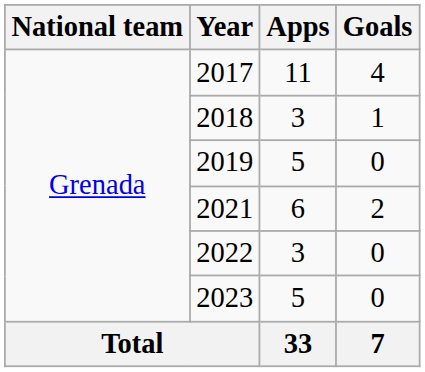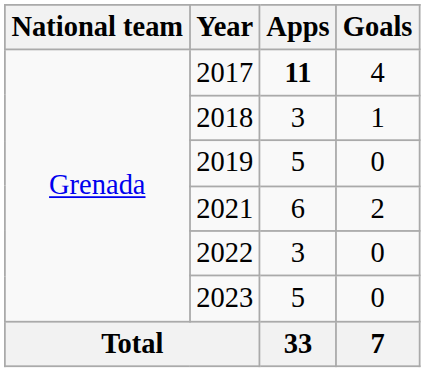2017 | Apps: normal -> bold
